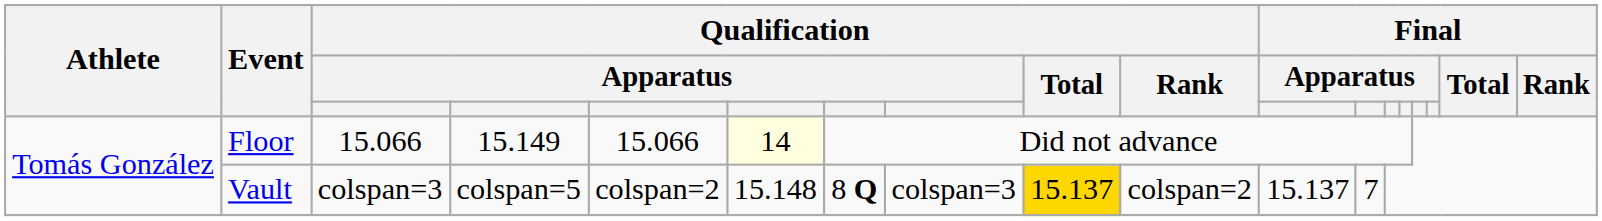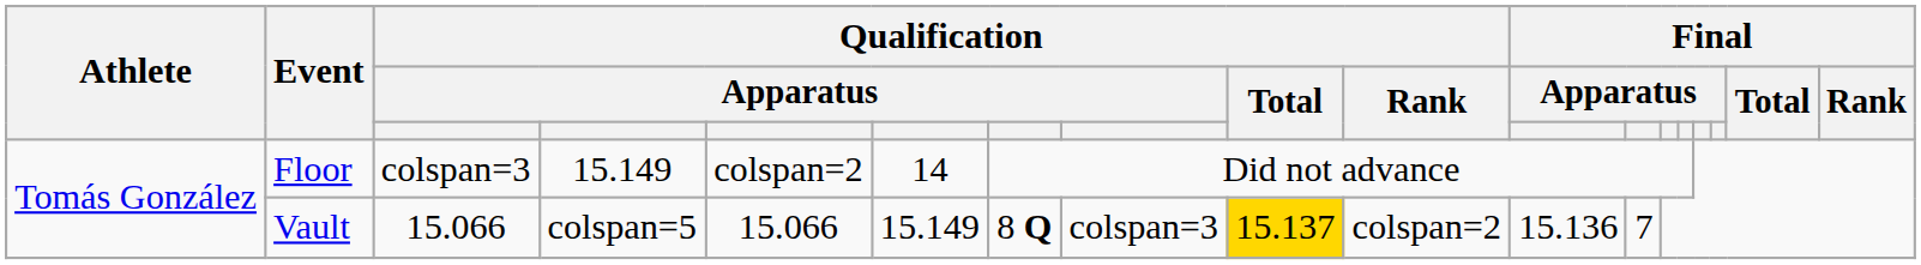Floor | column 3: 15.066 -> colspan=3
Floor | column 5: 15.066 -> colspan=2
Floor | column 6: lightyellow background -> no background
Vault | column 3: colspan=3 -> 15.066
Vault | column 5: colspan=2 -> 15.066
Vault | column 6: 15.148 -> 15.149
Vault | column 11: 15.137 -> 15.136
